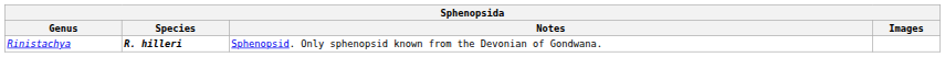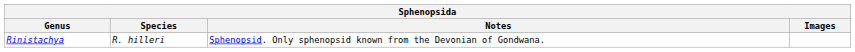Rinistachya | Species: bold -> normal
